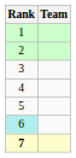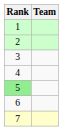5 | Rank: no background -> lightgreen background
6 | Rank: paleturquoise background -> no background
7 | Rank: bold -> normal
